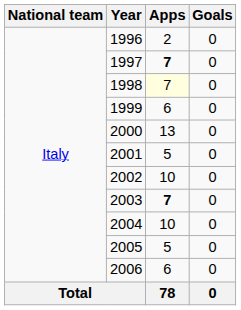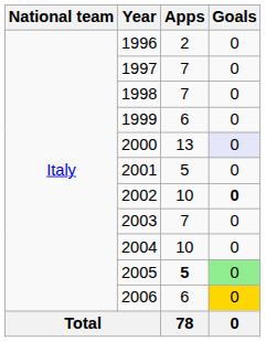1997 | Apps: bold -> normal
1998 | Apps: lightyellow background -> no background
2000 | Goals: no background -> lavender background
2002 | Goals: normal -> bold
2003 | Apps: bold -> normal
2005 | Apps: normal -> bold
2005 | Goals: no background -> lightgreen background
2006 | Goals: no background -> gold background
